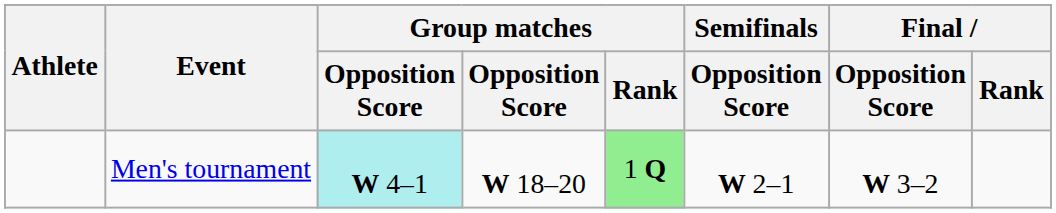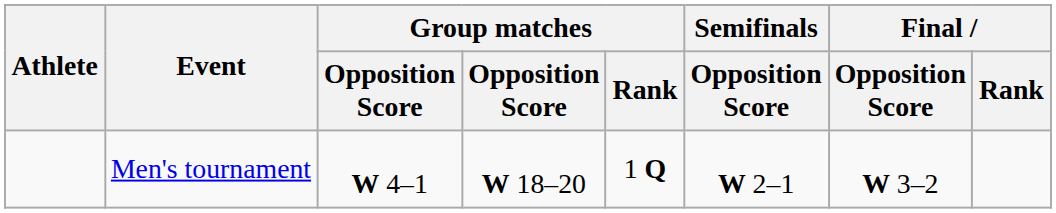Men's tournament | column 3: paleturquoise background -> no background
Men's tournament | Group matches / Rank: lightgreen background -> no background
